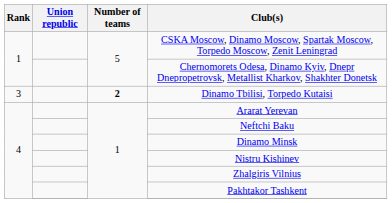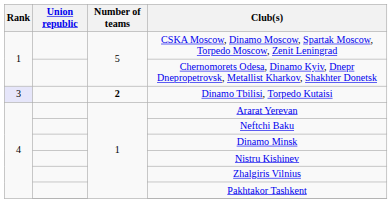Dinamo Tbilisi, Torpedo Kutaisi | Rank: no background -> lavender background
